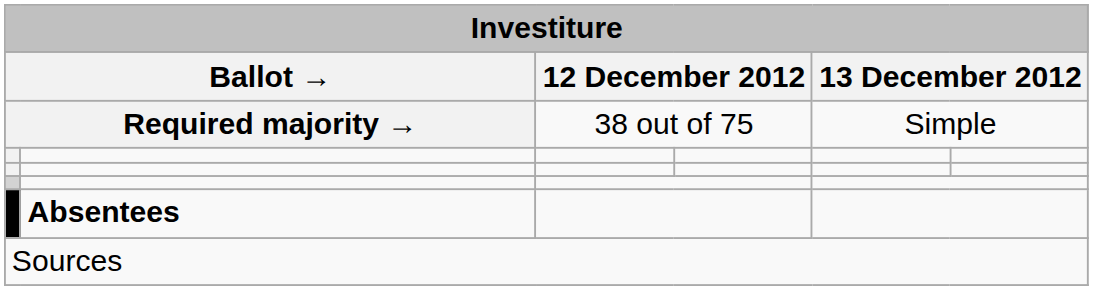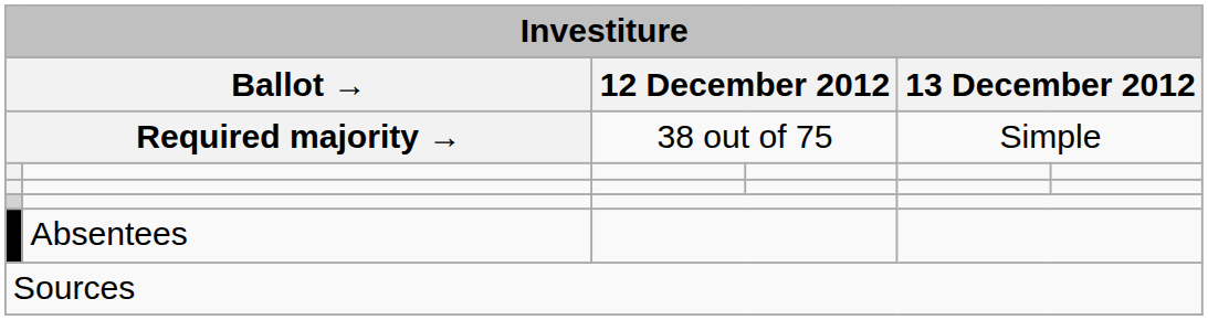Absentees | column 2: bold -> normal
